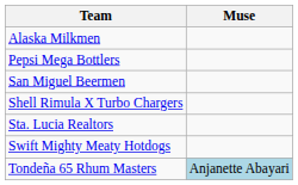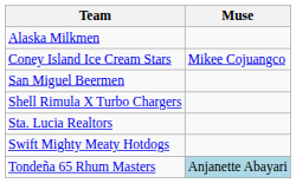+ row: Coney Island Ice Cream Stars | Mikee Cojuangco
- row: Pepsi Mega Bottlers
